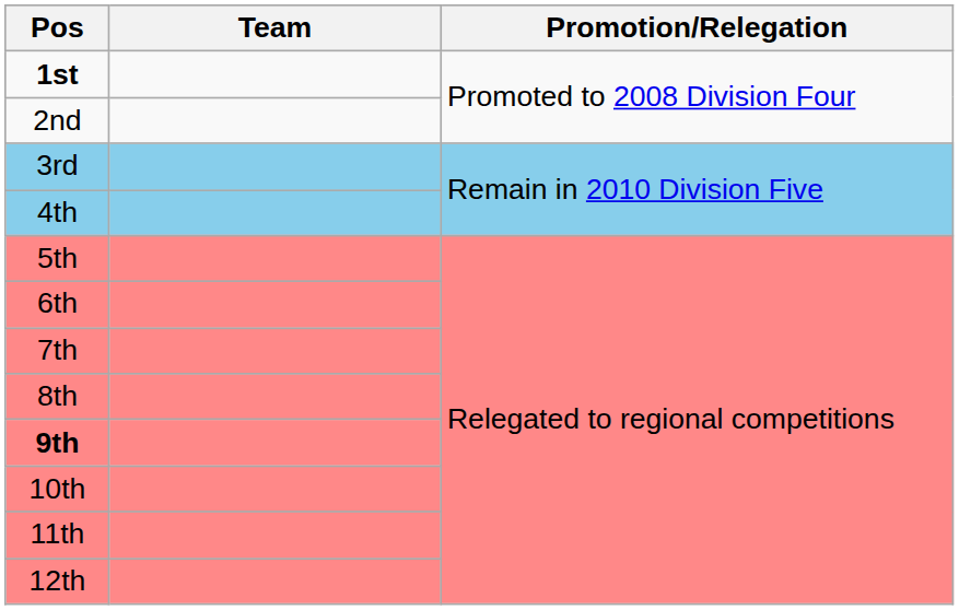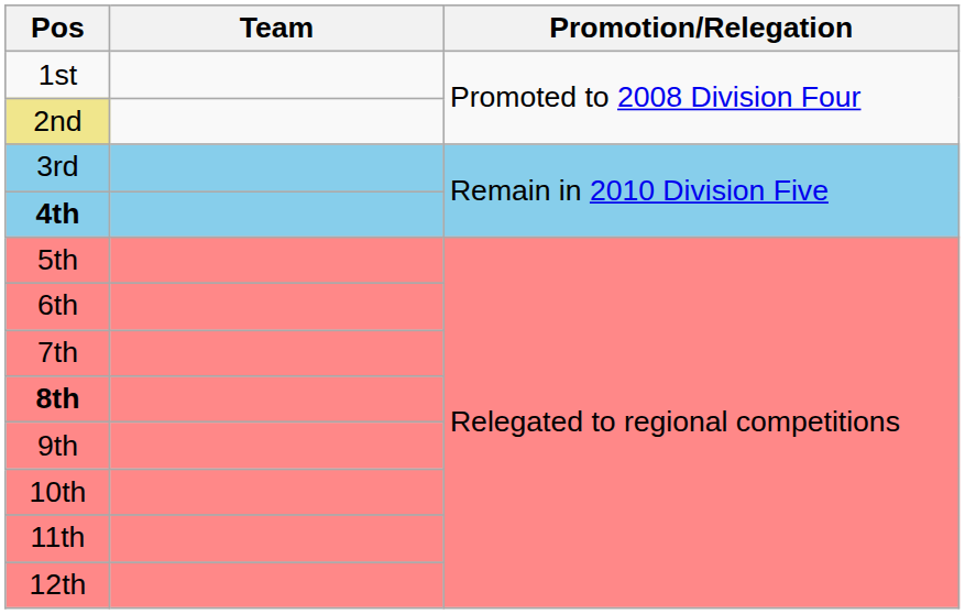1st | Pos: bold -> normal
2nd | Pos: no background -> khaki background
4th | Pos: normal -> bold
8th | Pos: normal -> bold
9th | Pos: bold -> normal
